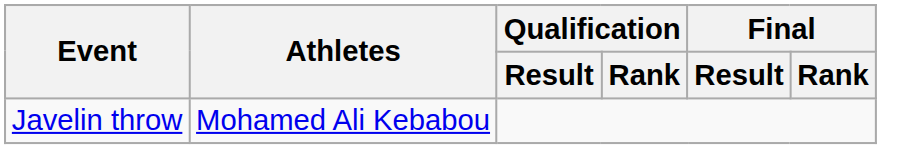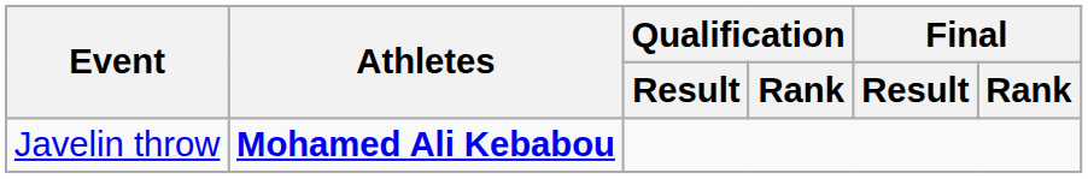Javelin throw | Athletes: normal -> bold
